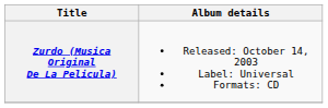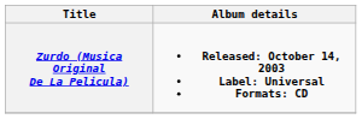Zurdo (Musica Original De La Pelicula) | Album details: normal -> bold
